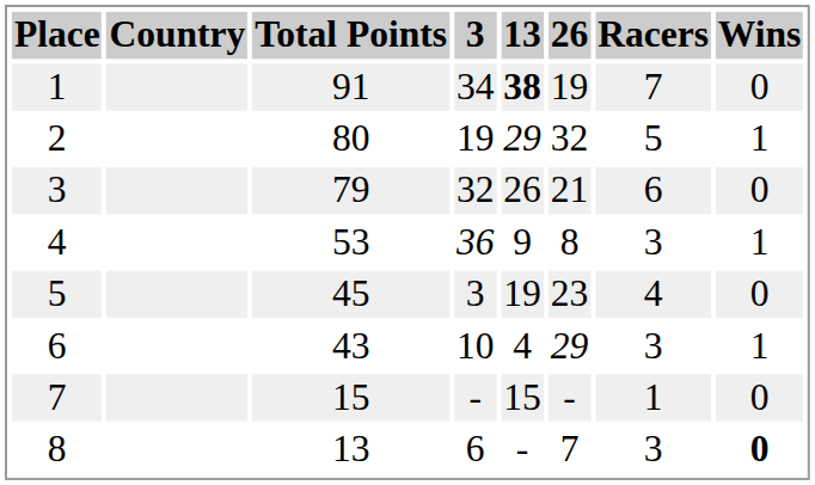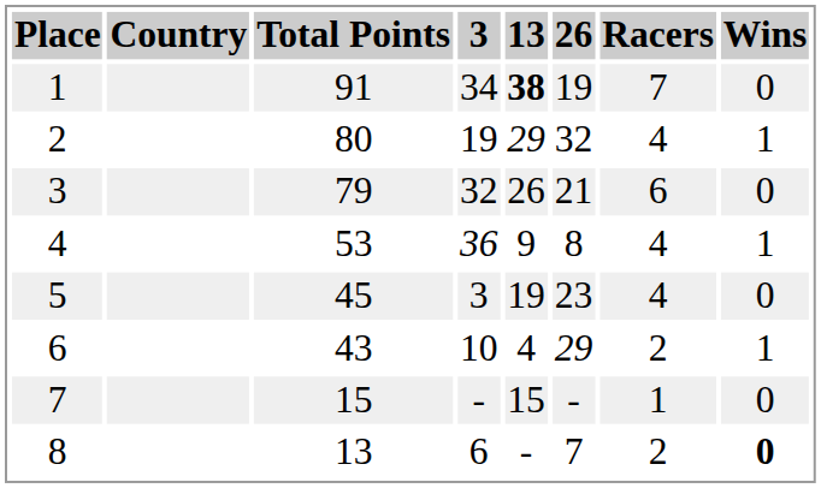row 3 | Racers: 5 -> 4
row 5 | Racers: 3 -> 4
row 7 | Racers: 3 -> 2
row 9 | Racers: 3 -> 2
